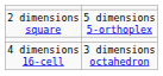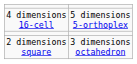row 2 | column 1: 2 dimensions square -> 4 dimensions 16-cell
row 4 | column 1: 4 dimensions 16-cell -> 2 dimensions square
